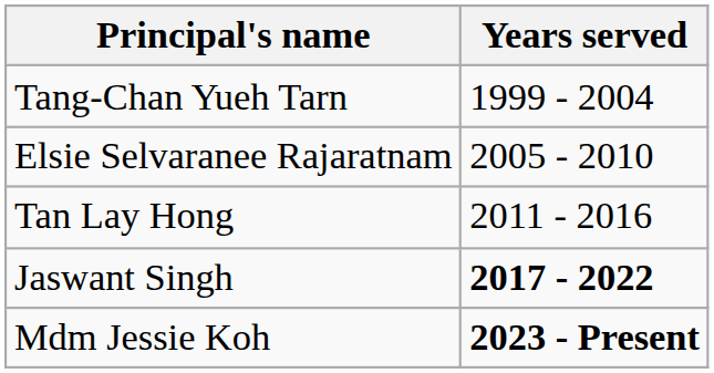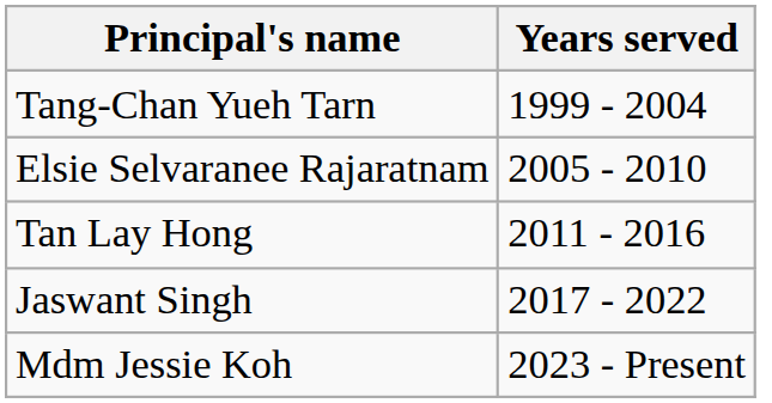Jaswant Singh | Years served: bold -> normal
Mdm Jessie Koh | Years served: bold -> normal
